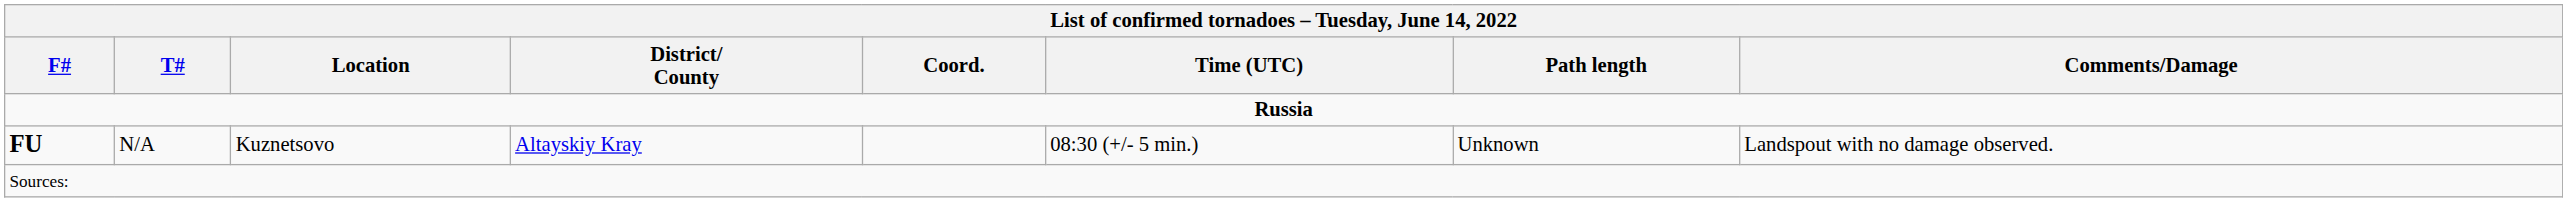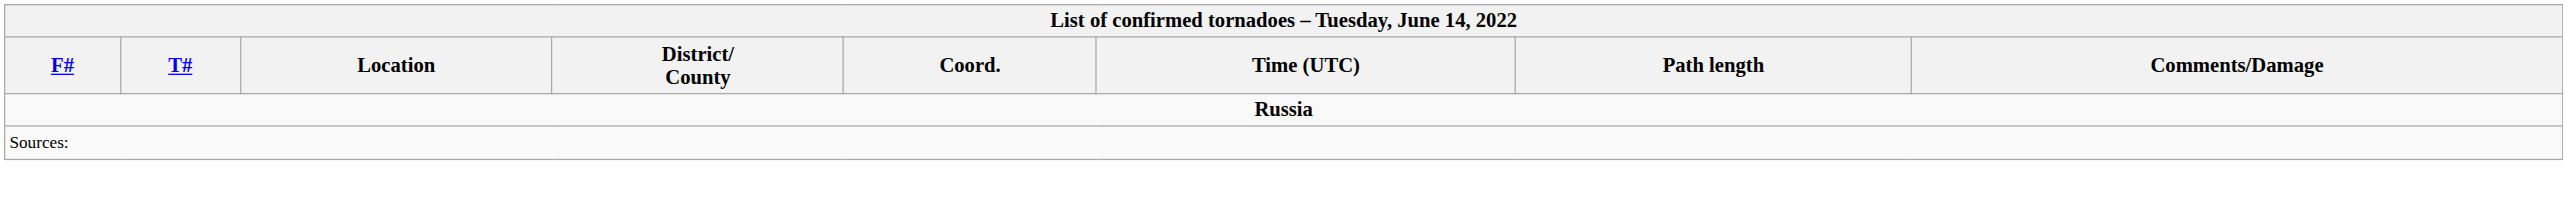- row: FU | N/A | Kuznetsovo | Altayskiy Kray | 08:30 (+/- 5 min.) | Unknown | Landspout with no damage observed.
